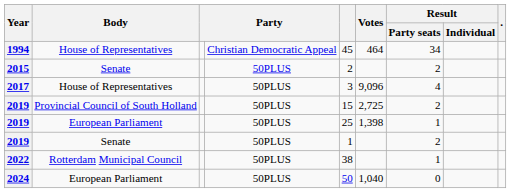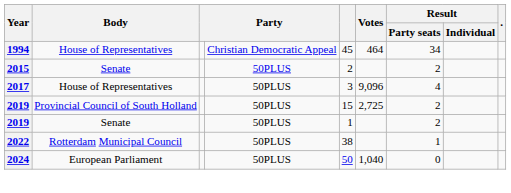- row: 2019 | European Parliament | 50PLUS | 25 | 1,398 | 1
